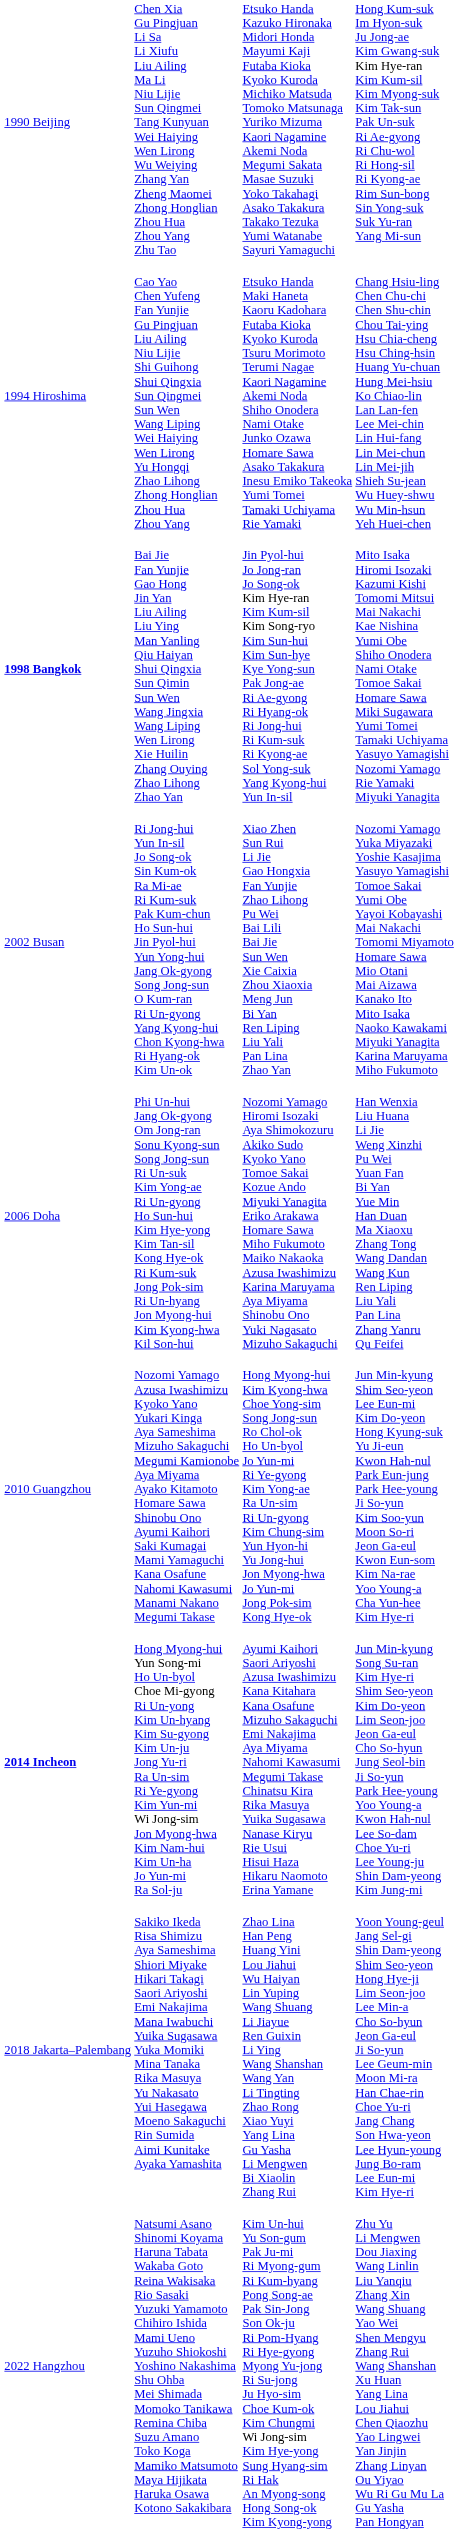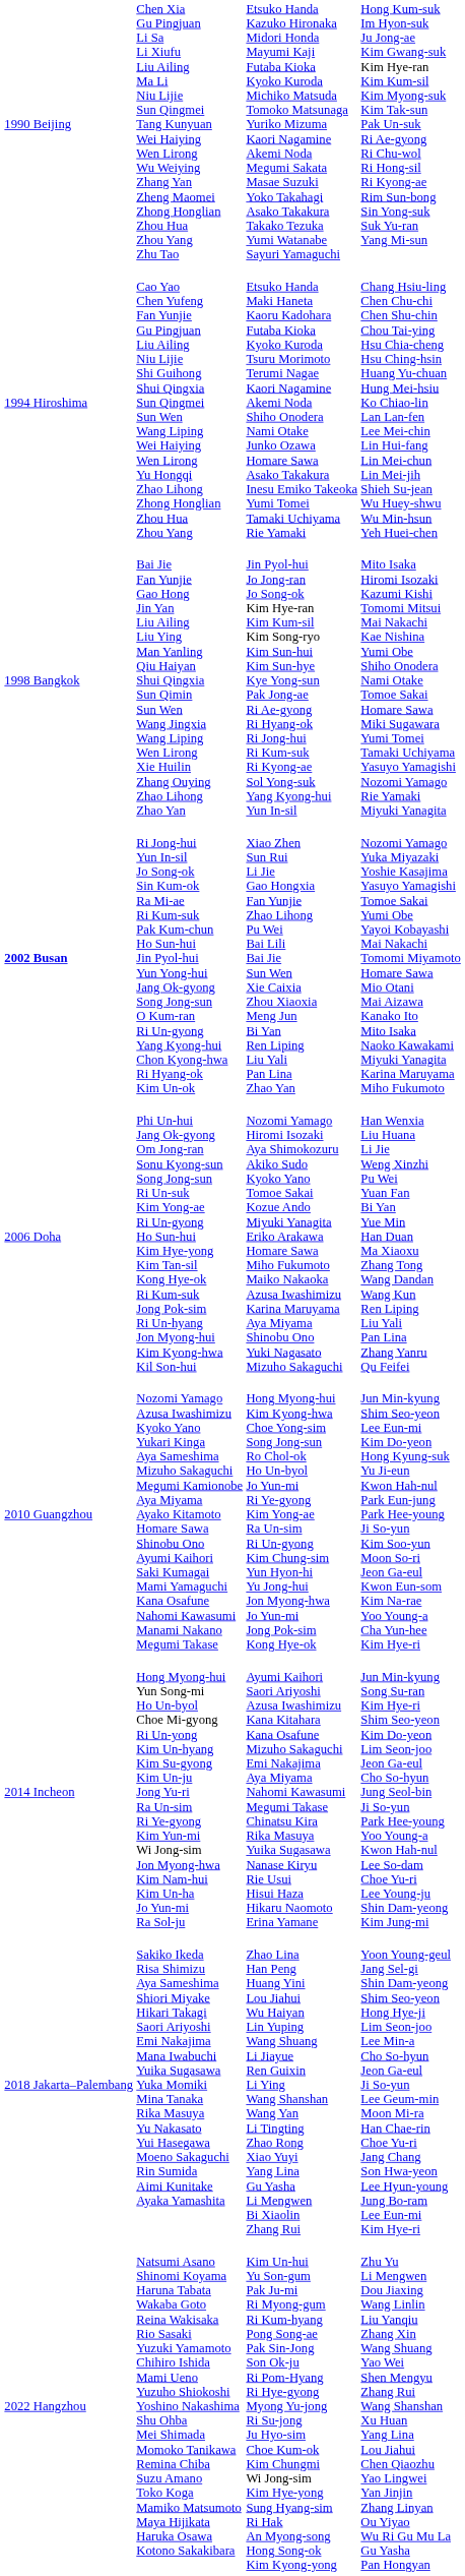1998 Bangkok | column 1: bold -> normal
2002 Busan | column 1: normal -> bold
2014 Incheon | column 1: bold -> normal
